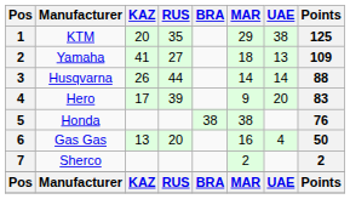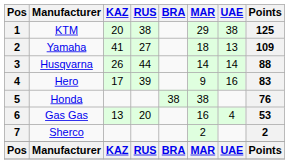KTM | RUS: 35 -> 38
Hero | UAE: 20 -> 16
Gas Gas | Points: 50 -> 53
